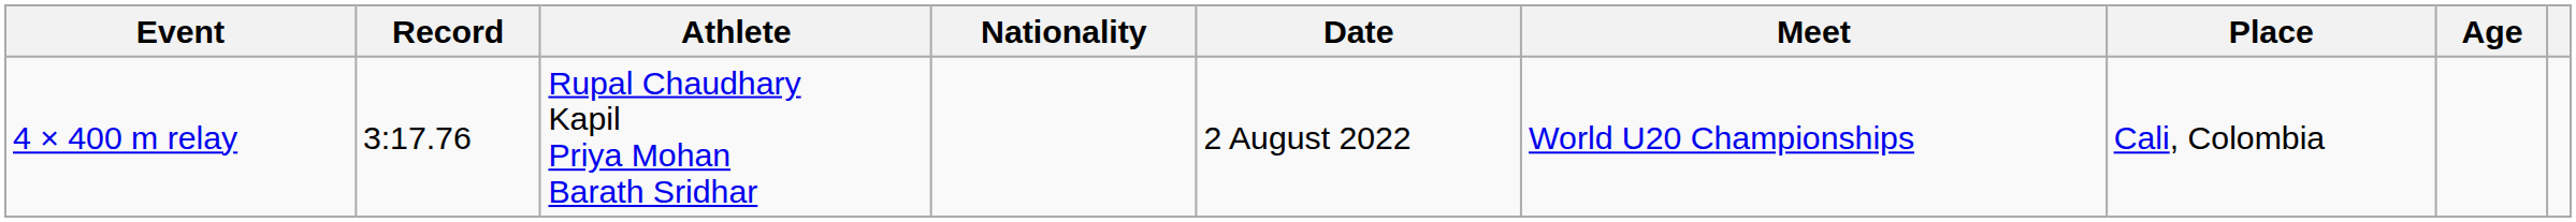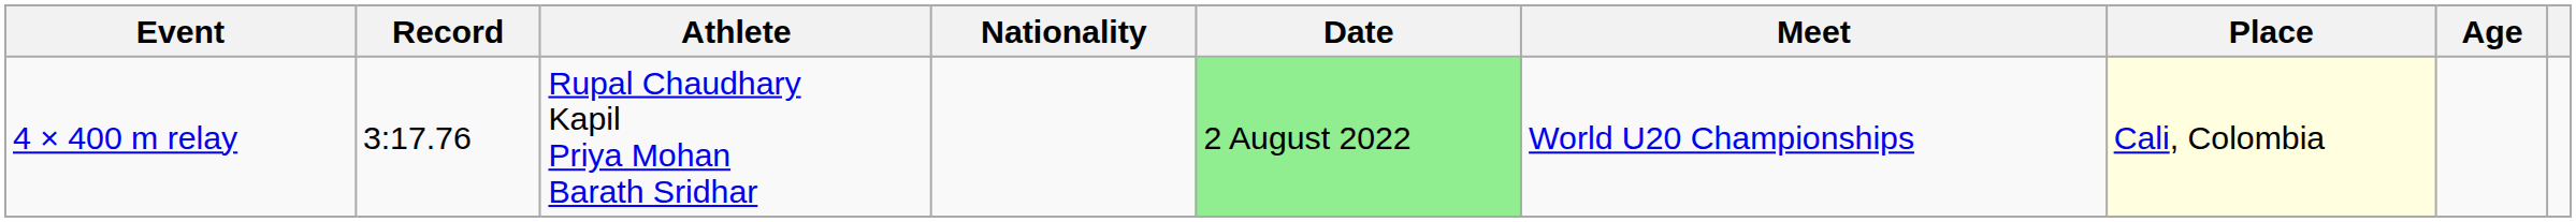4 × 400 m relay | Date: no background -> lightgreen background
4 × 400 m relay | Place: no background -> lightyellow background
